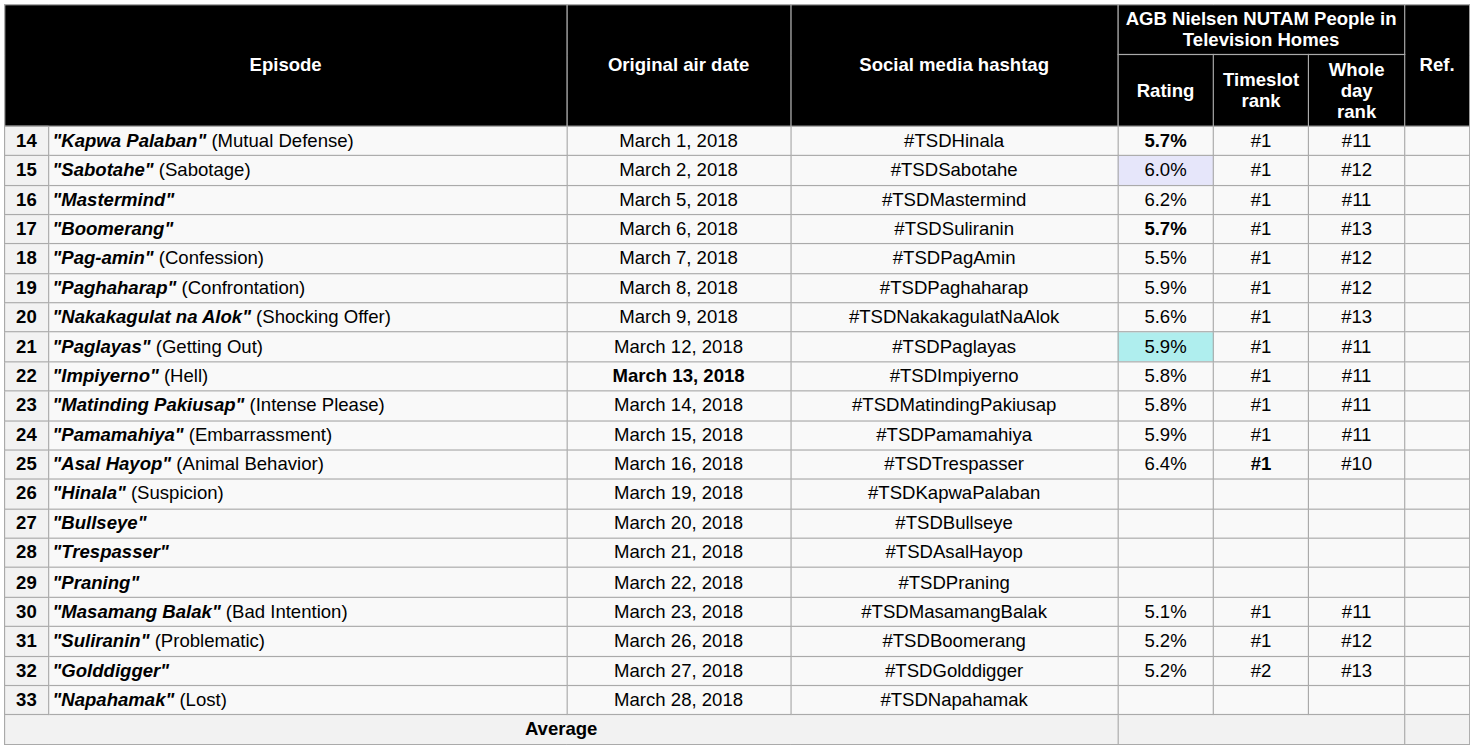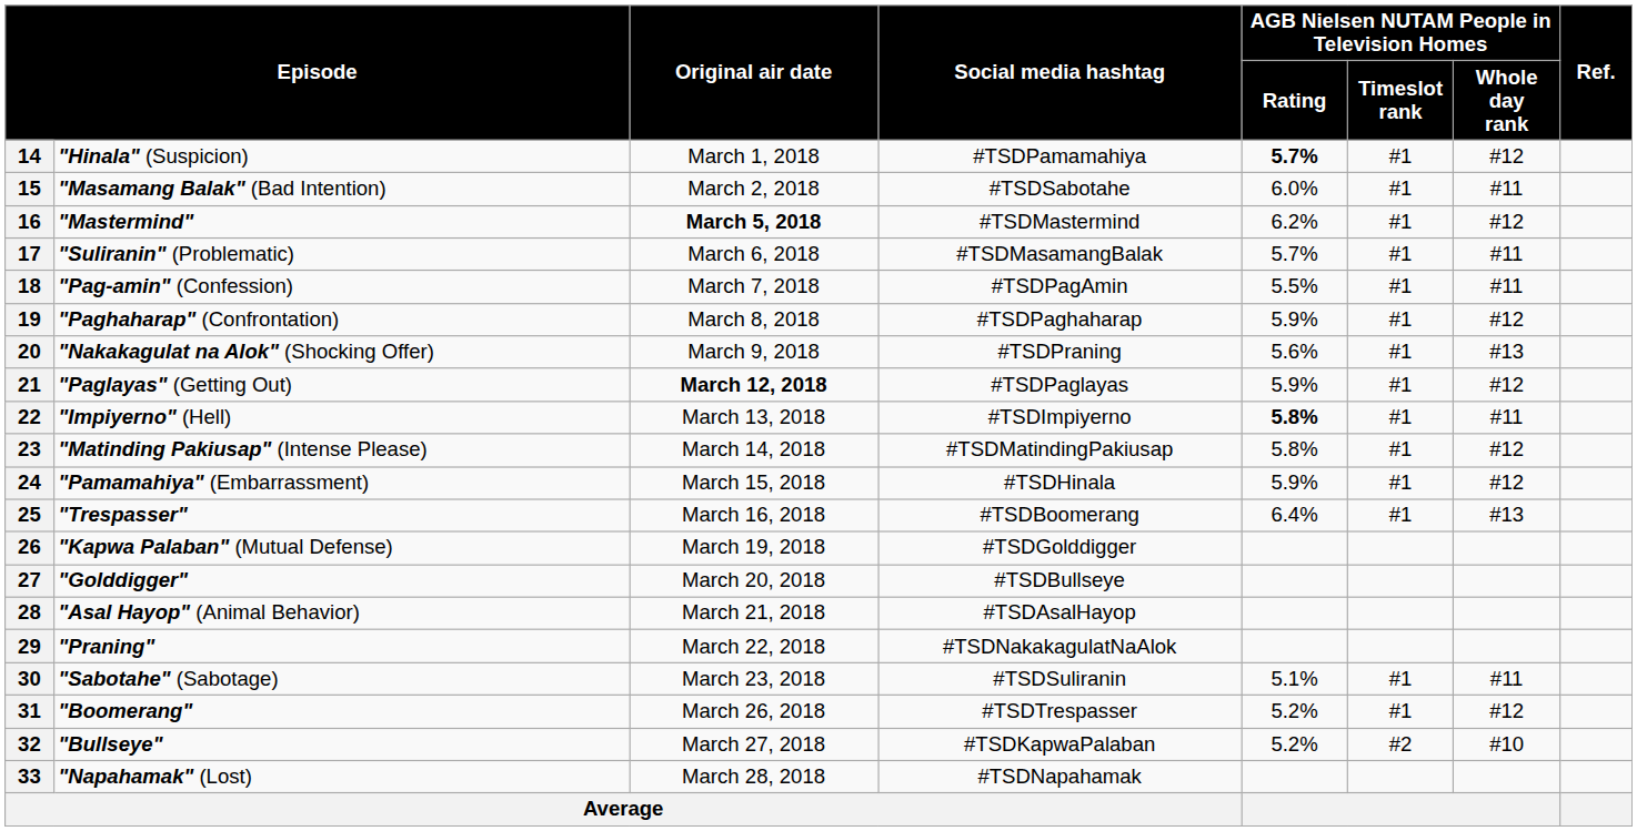14 | column 2: "Kapwa Palaban" (Mutual Defense) -> "Hinala" (Suspicion)
14 | Social media hashtag: #TSDHinala -> #TSDPamamahiya
14 | column 7: #11 -> #12
15 | column 2: "Sabotahe" (Sabotage) -> "Masamang Balak" (Bad Intention)
15 | AGB Nielsen NUTAM People in Television Homes / Rating: lavender background -> no background
15 | column 7: #12 -> #11
16 | Original air date: normal -> bold
16 | column 7: #11 -> #12
17 | column 2: "Boomerang" -> "Suliranin" (Problematic)
17 | Social media hashtag: #TSDSuliranin -> #TSDMasamangBalak
17 | AGB Nielsen NUTAM People in Television Homes / Rating: bold -> normal
17 | column 7: #13 -> #11
18 | column 7: #12 -> #11
20 | Social media hashtag: #TSDNakakagulatNaAlok -> #TSDPraning
21 | Original air date: normal -> bold
21 | AGB Nielsen NUTAM People in Television Homes / Rating: paleturquoise background -> no background
21 | column 7: #11 -> #12
22 | Original air date: bold -> normal
22 | AGB Nielsen NUTAM People in Television Homes / Rating: normal -> bold
23 | column 7: #11 -> #12
24 | Social media hashtag: #TSDPamamahiya -> #TSDHinala
24 | column 7: #11 -> #12
25 | column 2: "Asal Hayop" (Animal Behavior) -> "Trespasser"
25 | Social media hashtag: #TSDTrespasser -> #TSDBoomerang
25 | AGB Nielsen NUTAM People in Television Homes / Timeslot rank: bold -> normal
25 | column 7: #10 -> #13
26 | column 2: "Hinala" (Suspicion) -> "Kapwa Palaban" (Mutual Defense)
26 | Social media hashtag: #TSDKapwaPalaban -> #TSDGolddigger
27 | column 2: "Bullseye" -> "Golddigger"
28 | column 2: "Trespasser" -> "Asal Hayop" (Animal Behavior)
29 | Social media hashtag: #TSDPraning -> #TSDNakakagulatNaAlok
30 | column 2: "Masamang Balak" (Bad Intention) -> "Sabotahe" (Sabotage)
30 | Social media hashtag: #TSDMasamangBalak -> #TSDSuliranin
31 | column 2: "Suliranin" (Problematic) -> "Boomerang"
31 | Social media hashtag: #TSDBoomerang -> #TSDTrespasser
32 | column 2: "Golddigger" -> "Bullseye"
32 | Social media hashtag: #TSDGolddigger -> #TSDKapwaPalaban
32 | column 7: #13 -> #10
